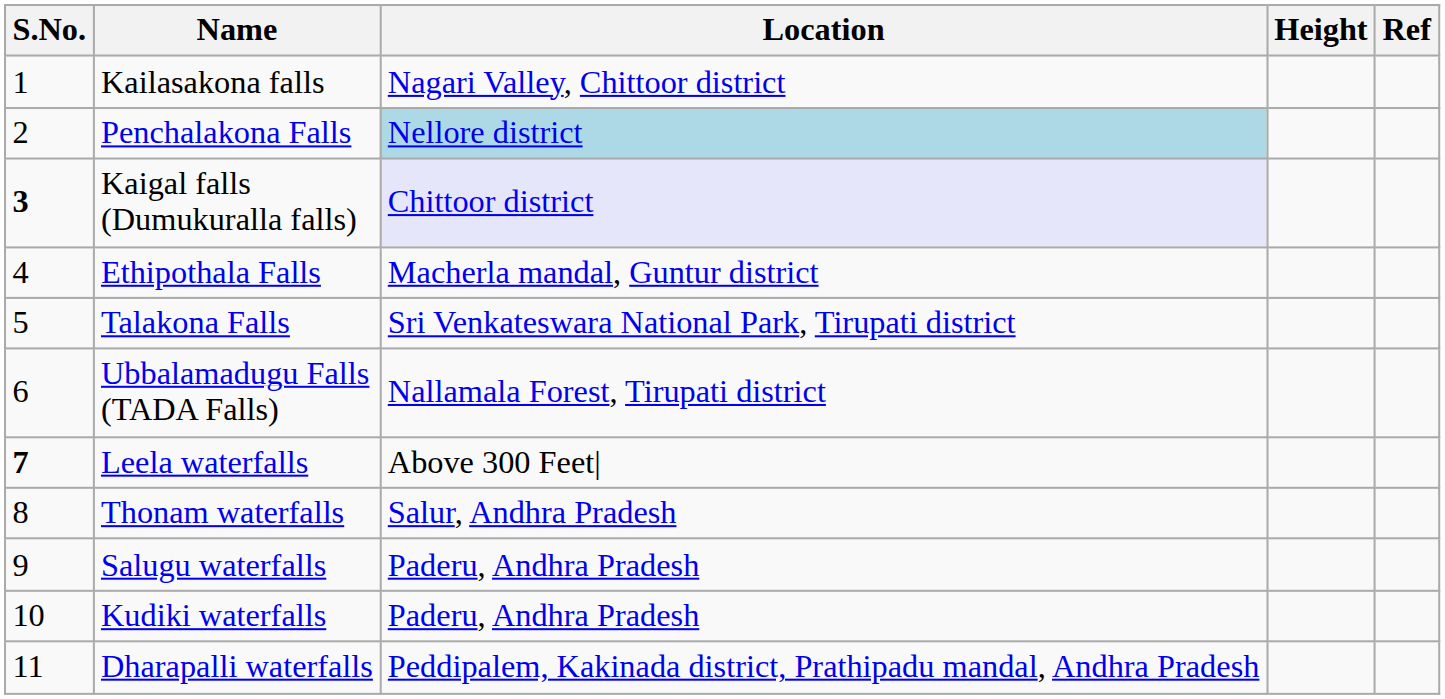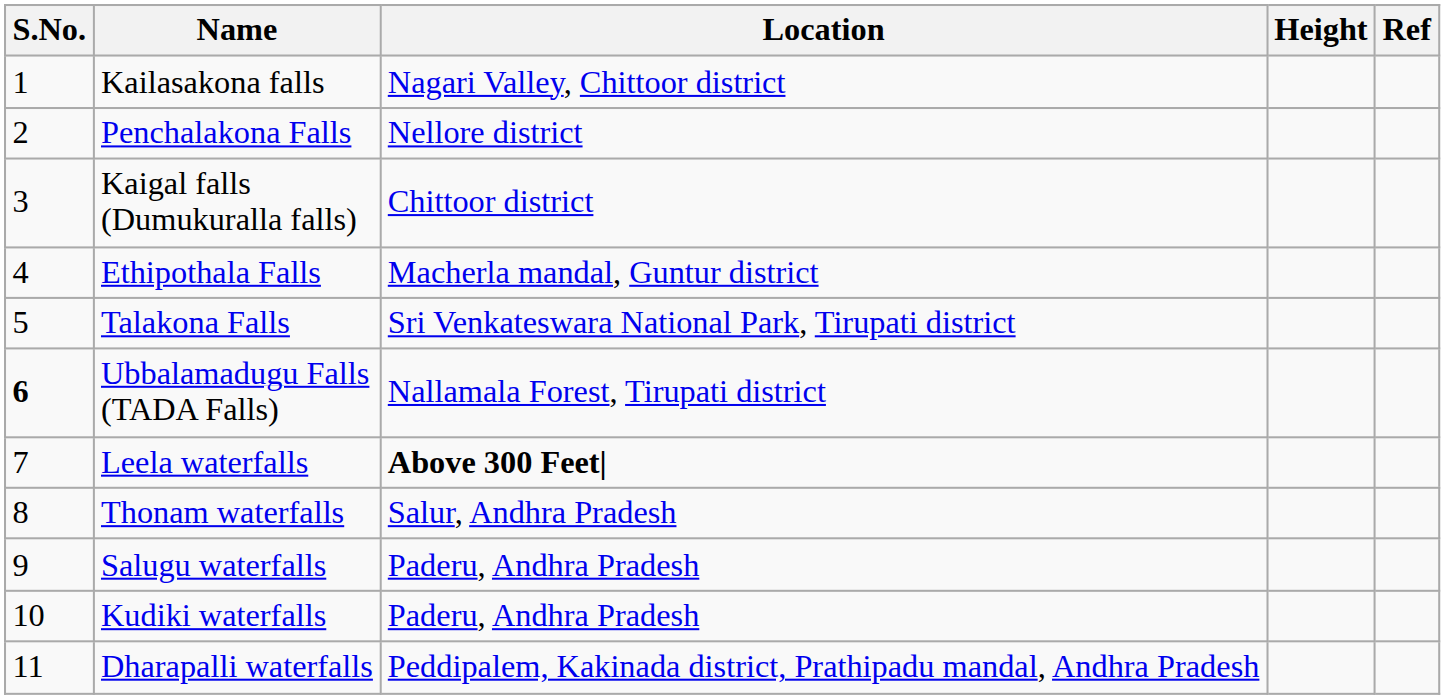Penchalakona Falls | Location: lightblue background -> no background
Kaigal falls (Dumukuralla falls) | S.No.: bold -> normal
Kaigal falls (Dumukuralla falls) | Location: lavender background -> no background
Ubbalamadugu Falls (TADA Falls) | S.No.: normal -> bold
Leela waterfalls | S.No.: bold -> normal
Leela waterfalls | Location: normal -> bold
